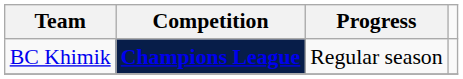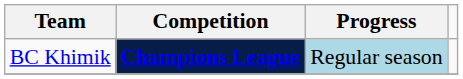BC Khimik | Progress: no background -> lightblue background
